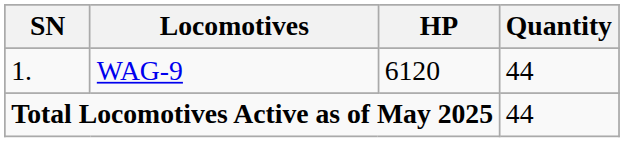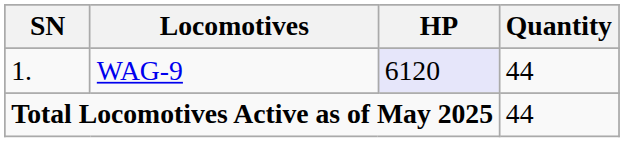1. | HP: no background -> lavender background
